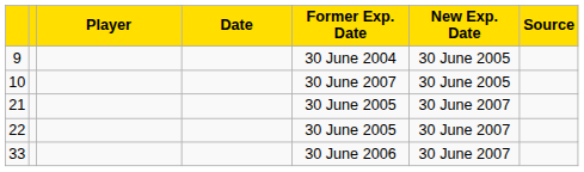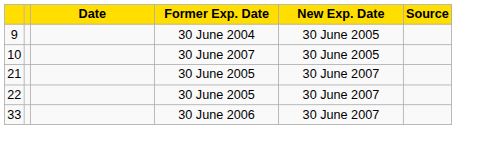- column: Player
